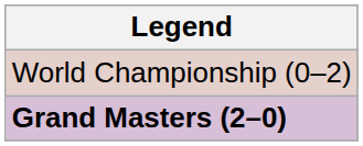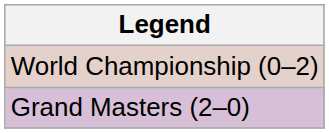row 3 | column 1: bold -> normal
